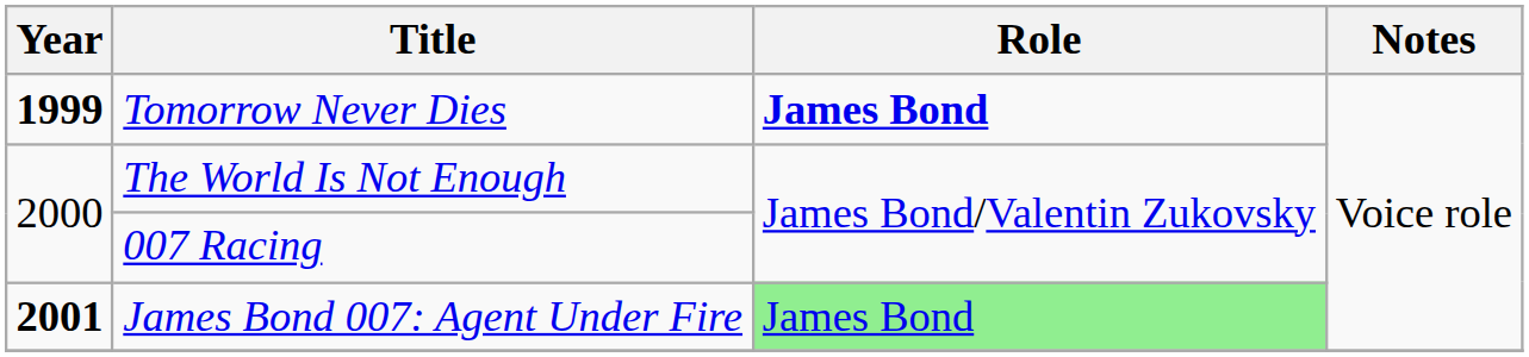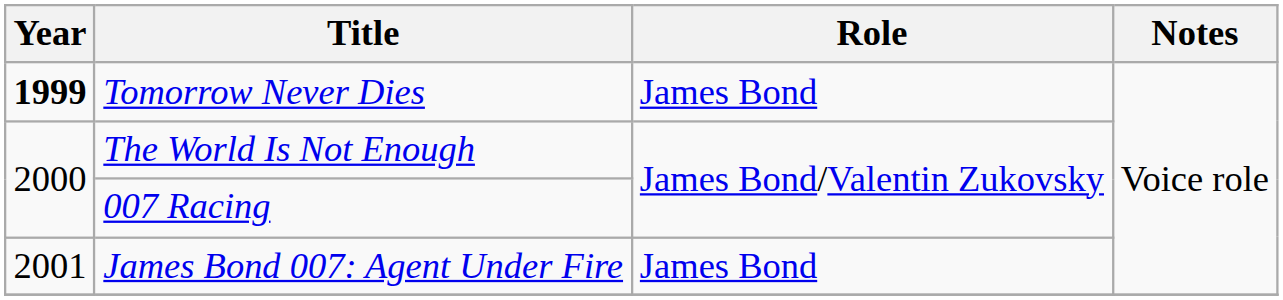Tomorrow Never Dies | Role: bold -> normal
James Bond 007: Agent Under Fire | Year: bold -> normal
James Bond 007: Agent Under Fire | Role: lightgreen background -> no background
